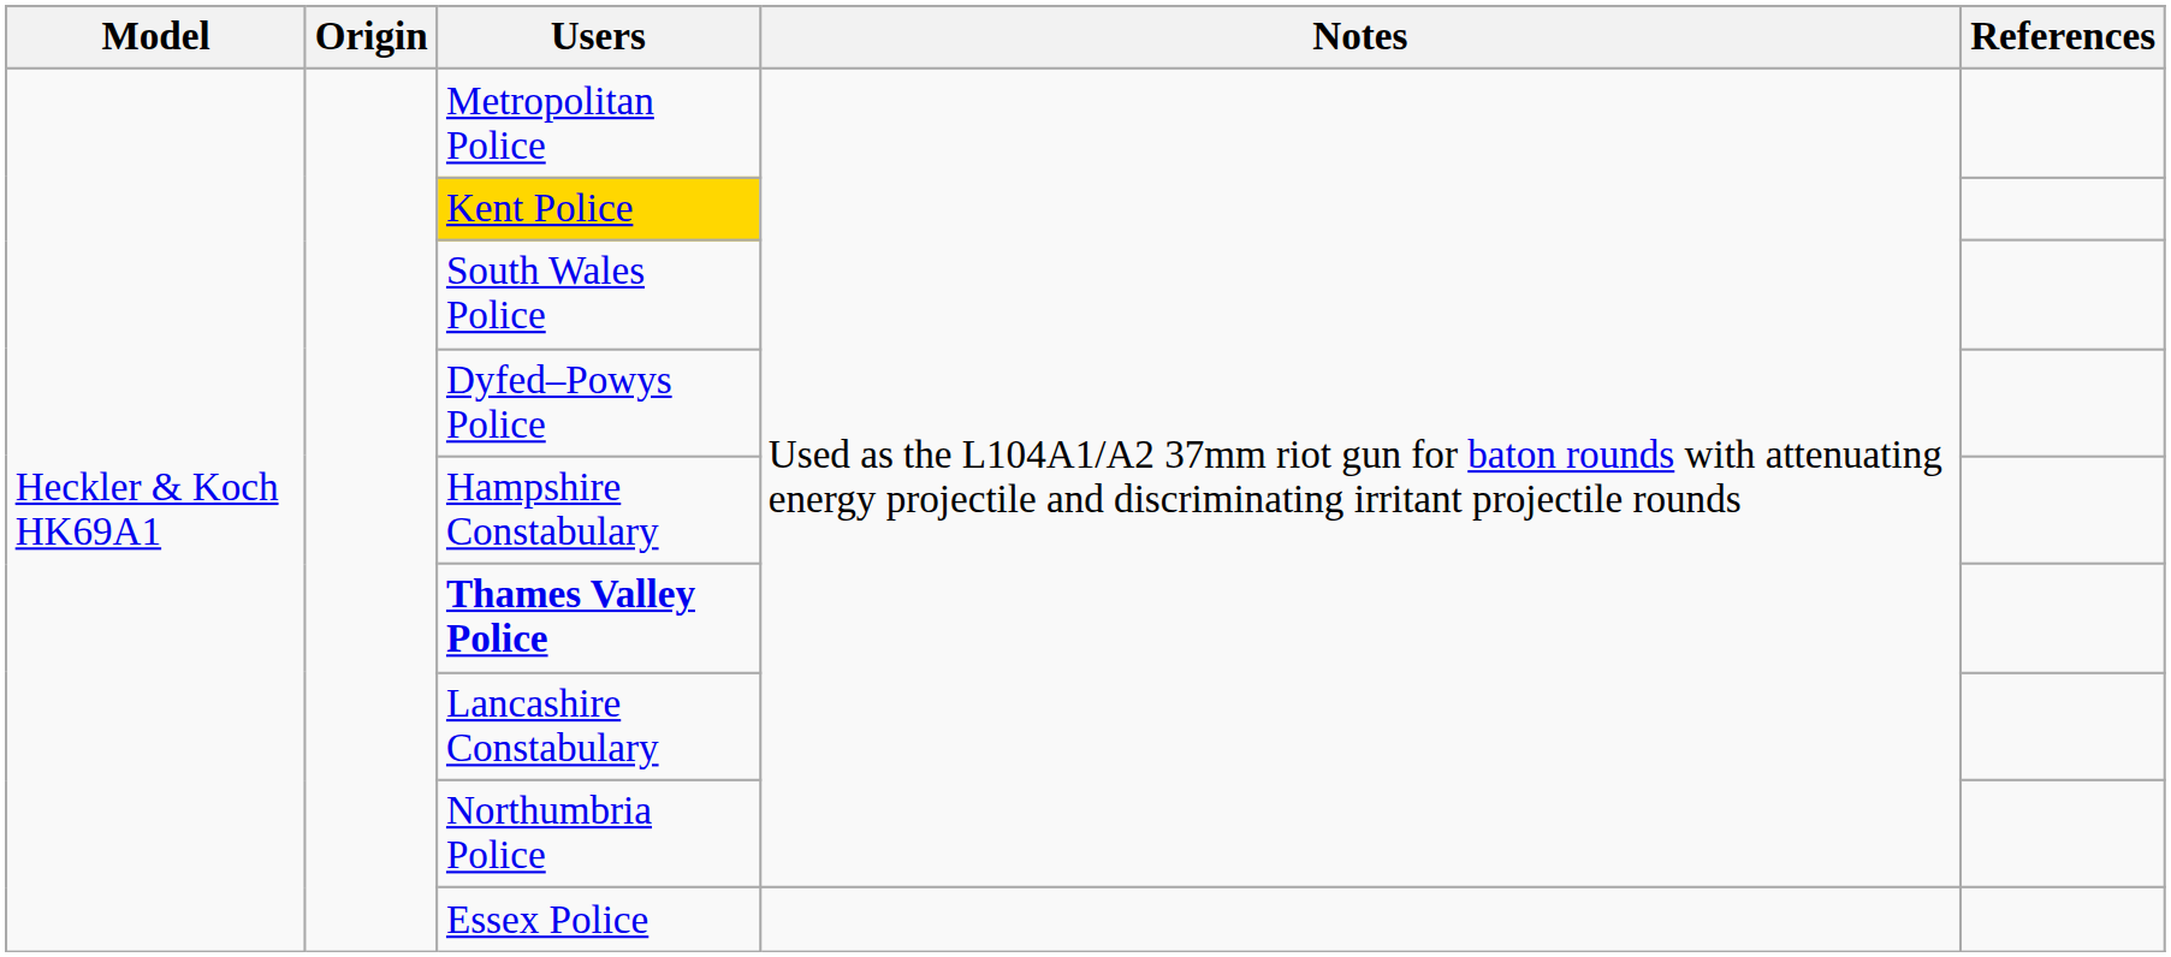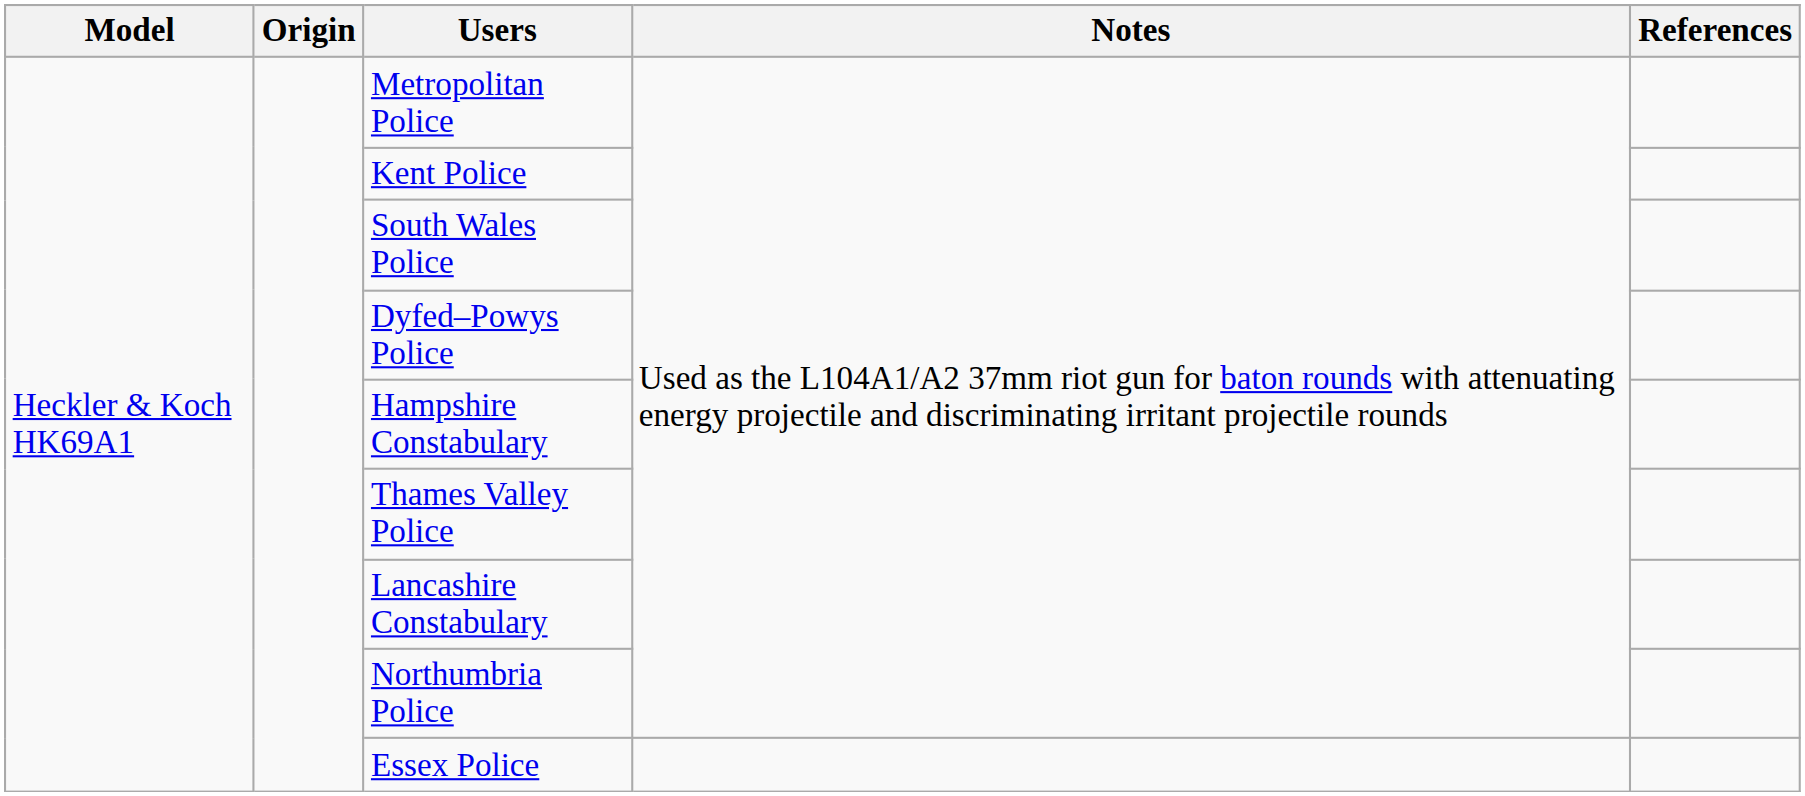Kent Police | Users: gold background -> no background
Thames Valley Police | Users: bold -> normal
